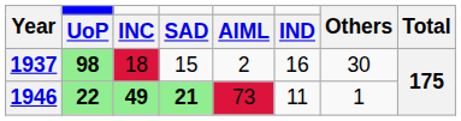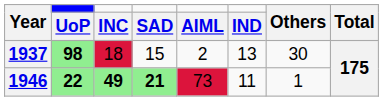1937 | IND: 16 -> 13
